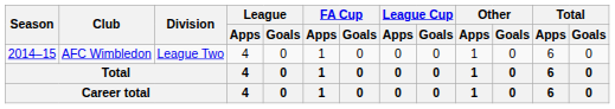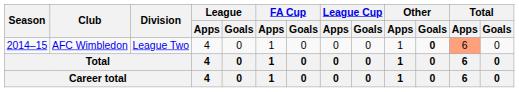AFC Wimbledon | Other / Goals: normal -> bold
AFC Wimbledon | Total / Apps: no background -> lightsalmon background
